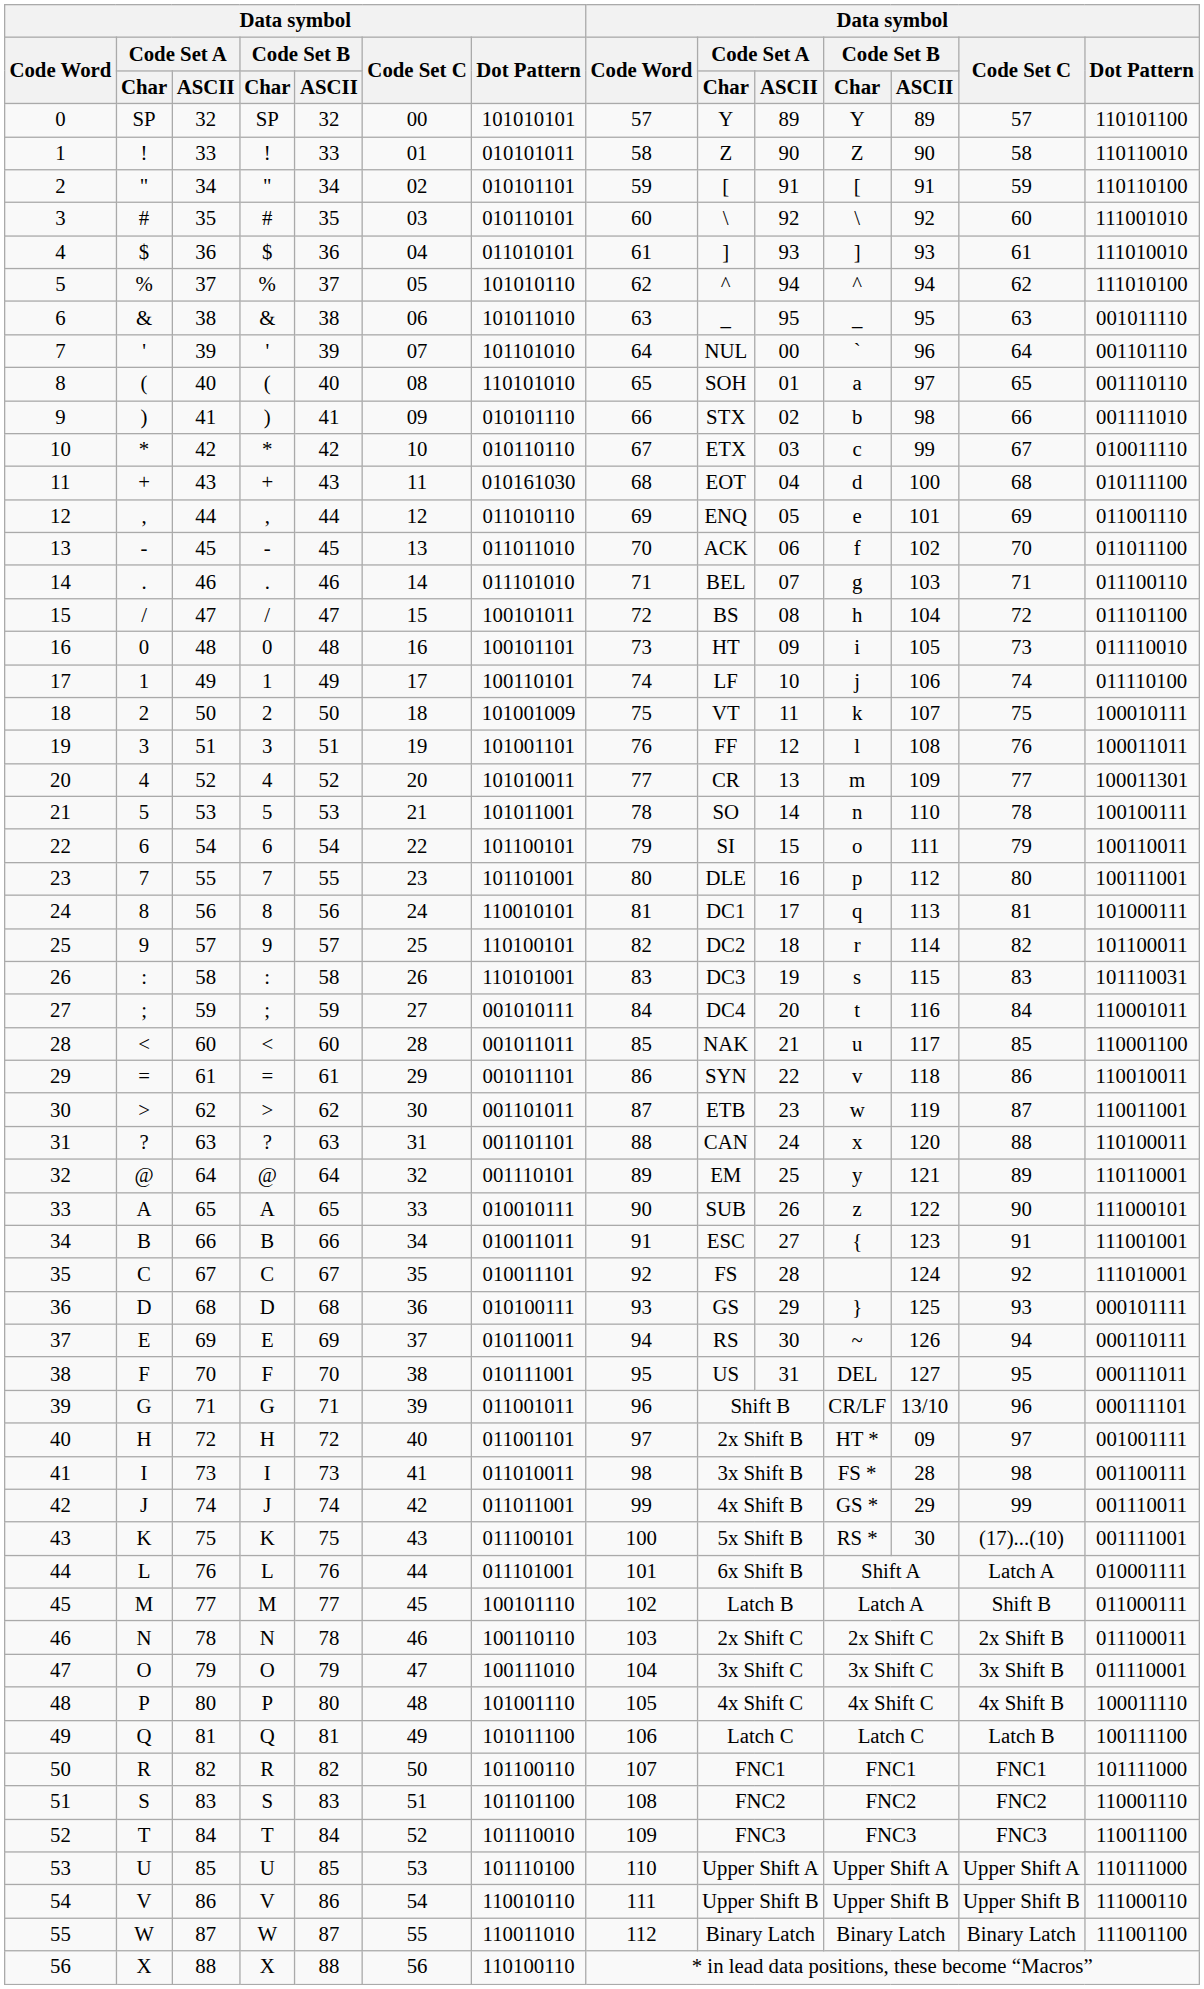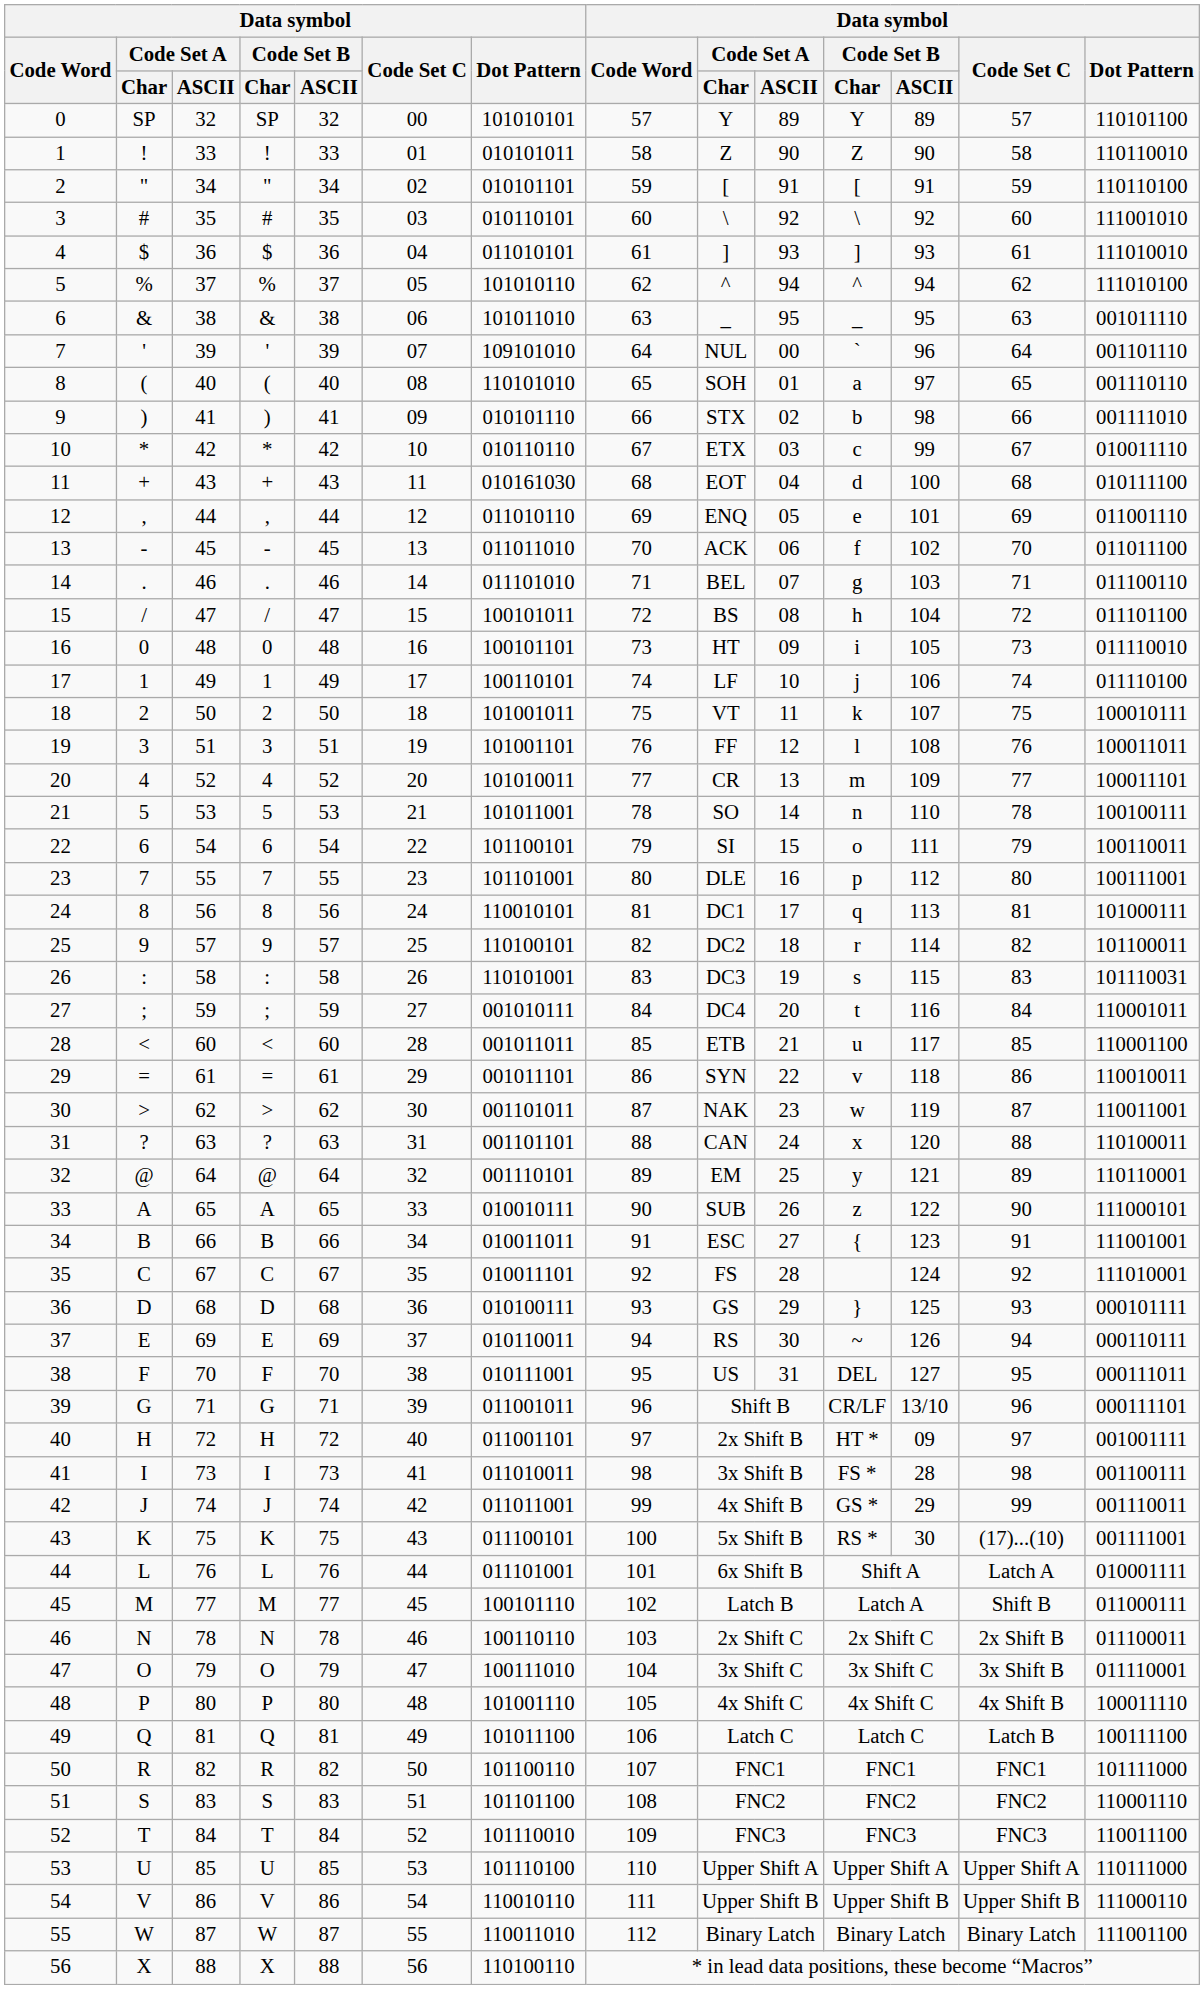row 11 | column 7: 101101010 -> 109101010
row 22 | column 7: 101001009 -> 101001011
row 24 | column 14: 100011301 -> 100011101
row 32 | column 9: NAK -> ETB
row 34 | column 9: ETB -> NAK
